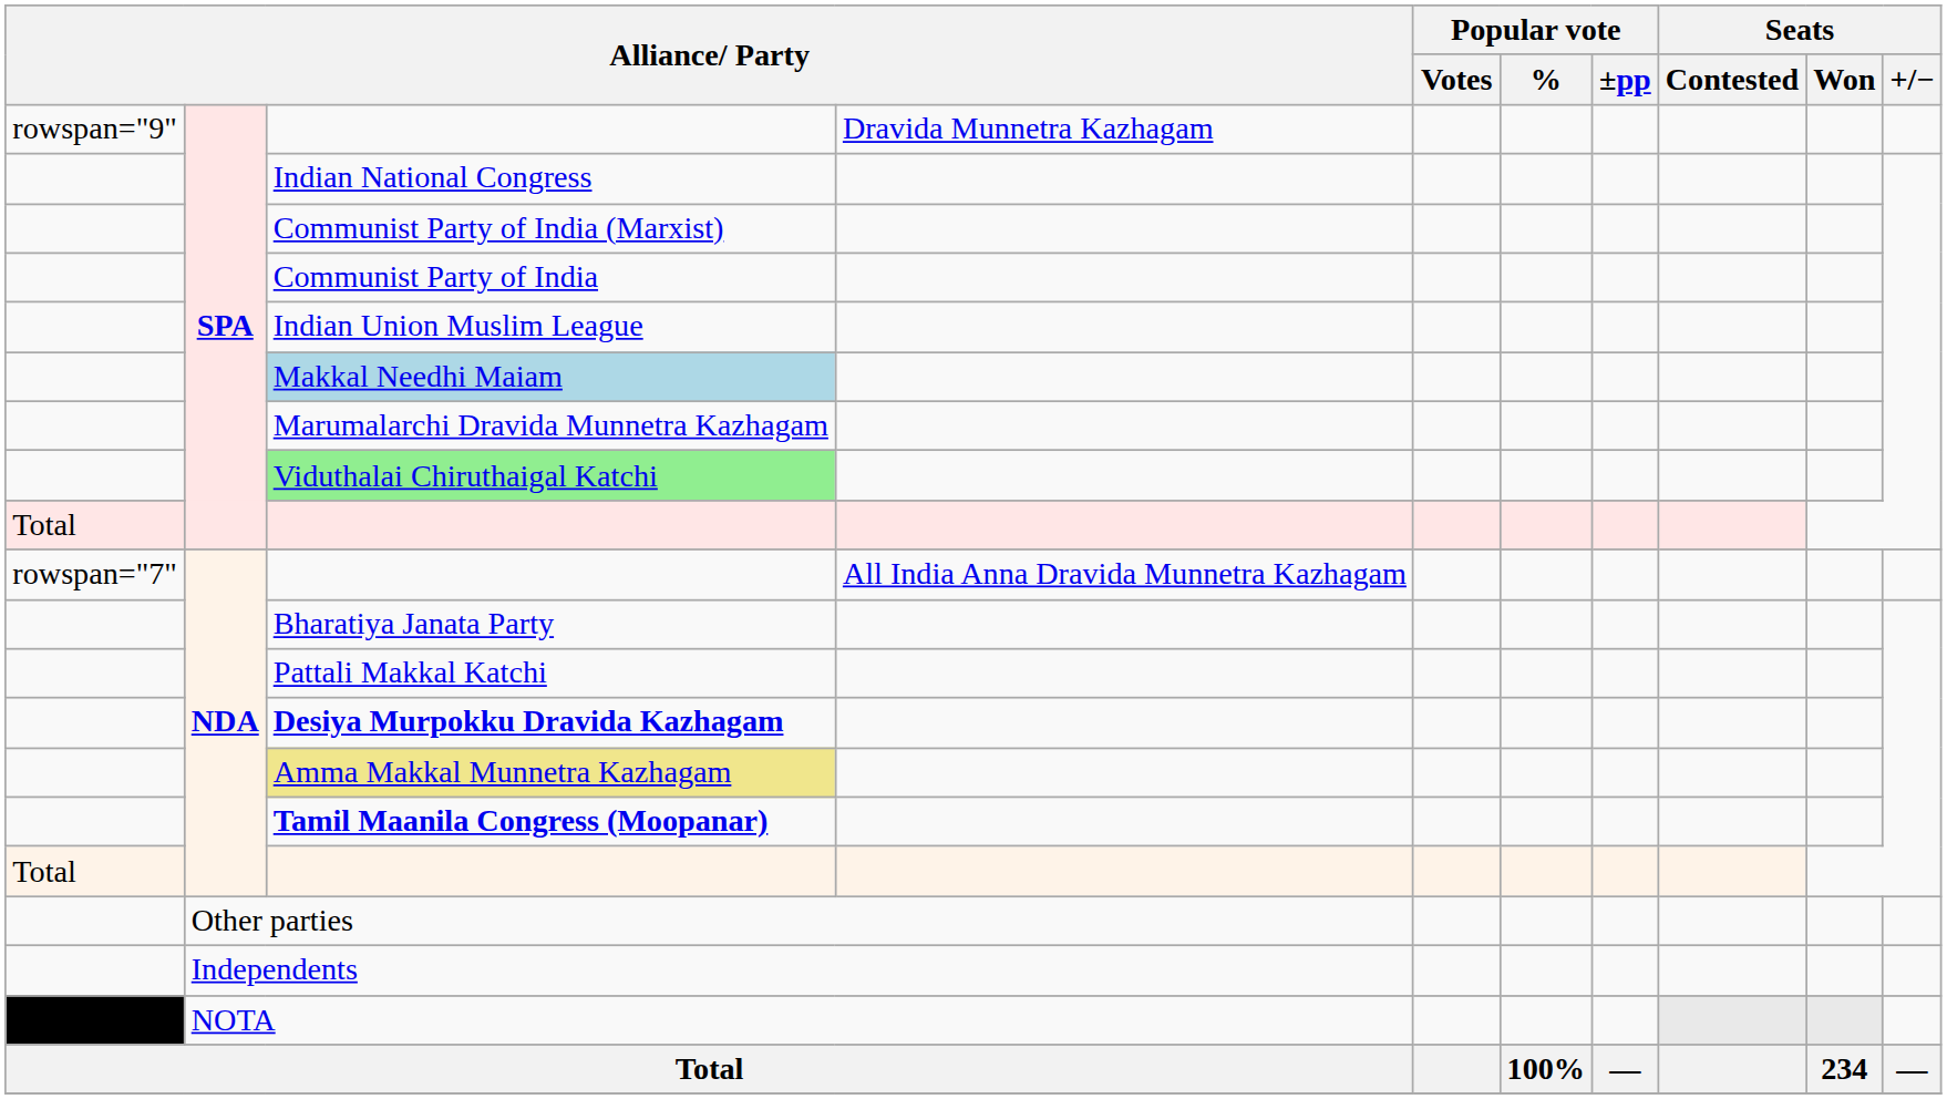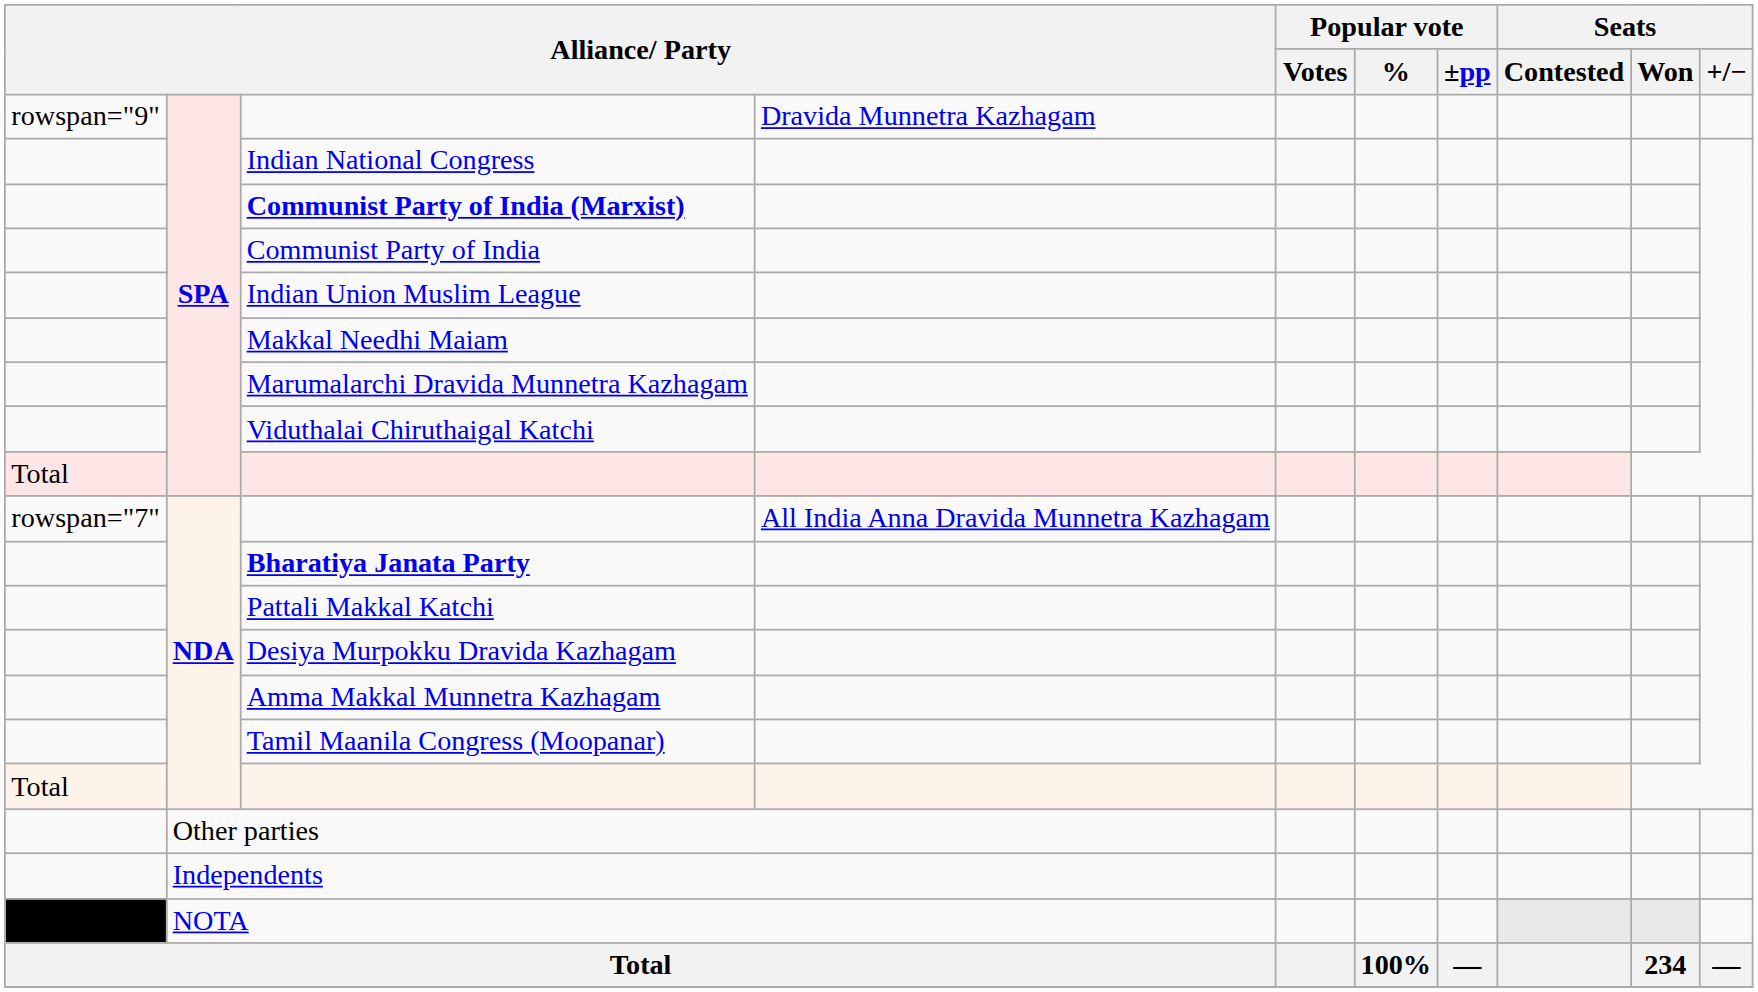Communist Party of India (Marxist) | column 3: normal -> bold
Makkal Needhi Maiam | column 3: lightblue background -> no background
Viduthalai Chiruthaigal Katchi | column 3: lightgreen background -> no background
Bharatiya Janata Party | column 3: normal -> bold
Desiya Murpokku Dravida Kazhagam | column 3: bold -> normal
Amma Makkal Munnetra Kazhagam | column 3: khaki background -> no background
Tamil Maanila Congress (Moopanar) | column 3: bold -> normal
